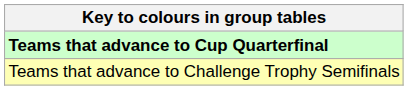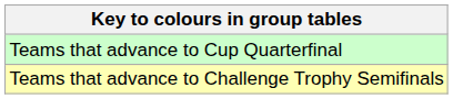Teams that advance to Cup Quarterfinal | column 1: bold -> normal
